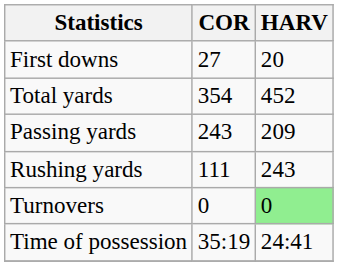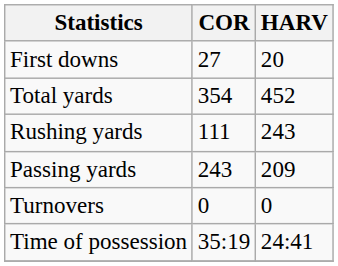rows swapped: Rushing yards <-> Passing yards
Turnovers | HARV: lightgreen background -> no background
